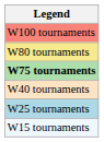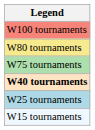row 4 | column 1: bold -> normal
row 5 | column 1: normal -> bold
